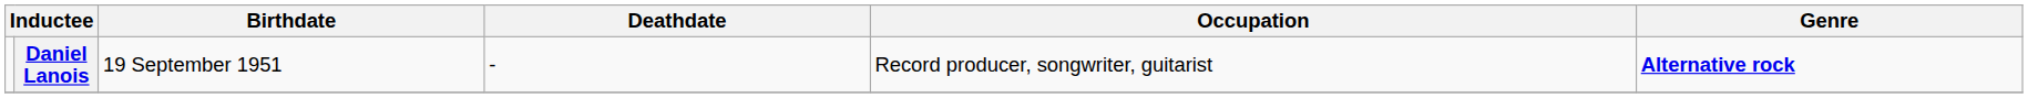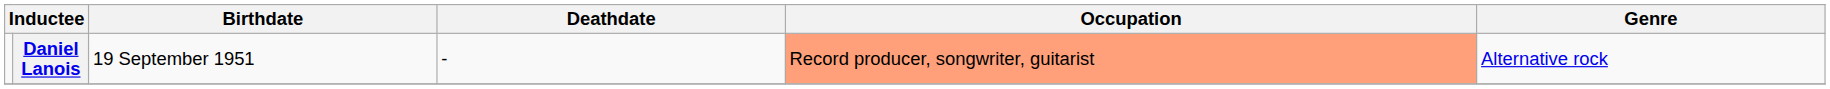Daniel Lanois | Occupation: no background -> lightsalmon background
Daniel Lanois | Genre: bold -> normal
